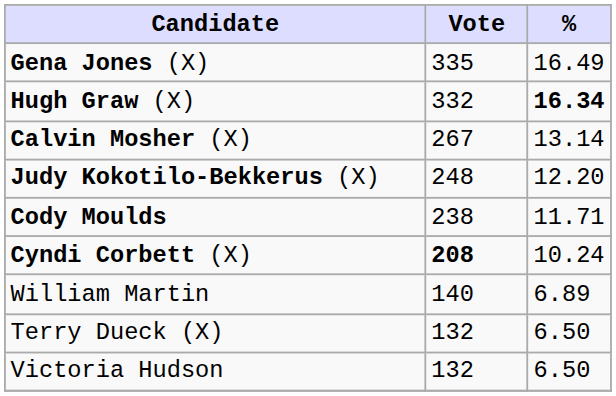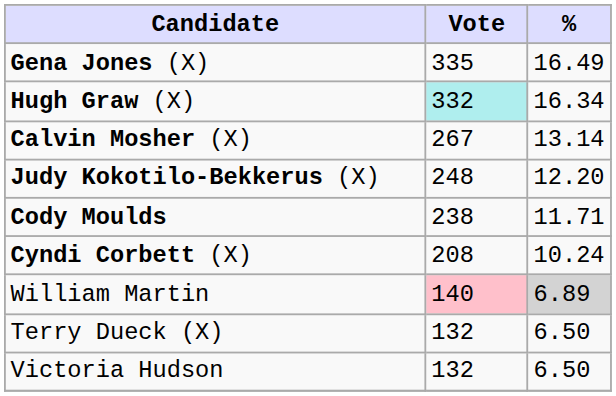Hugh Graw (X) | Vote: no background -> paleturquoise background
Hugh Graw (X) | %: bold -> normal
Cyndi Corbett (X) | Vote: bold -> normal
William Martin | Vote: no background -> pink background
William Martin | %: no background -> lightgrey background
